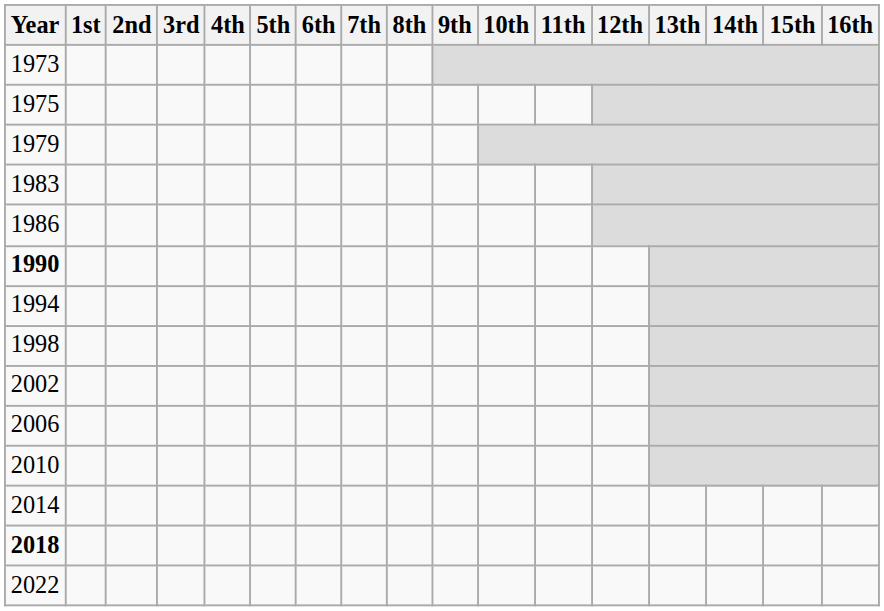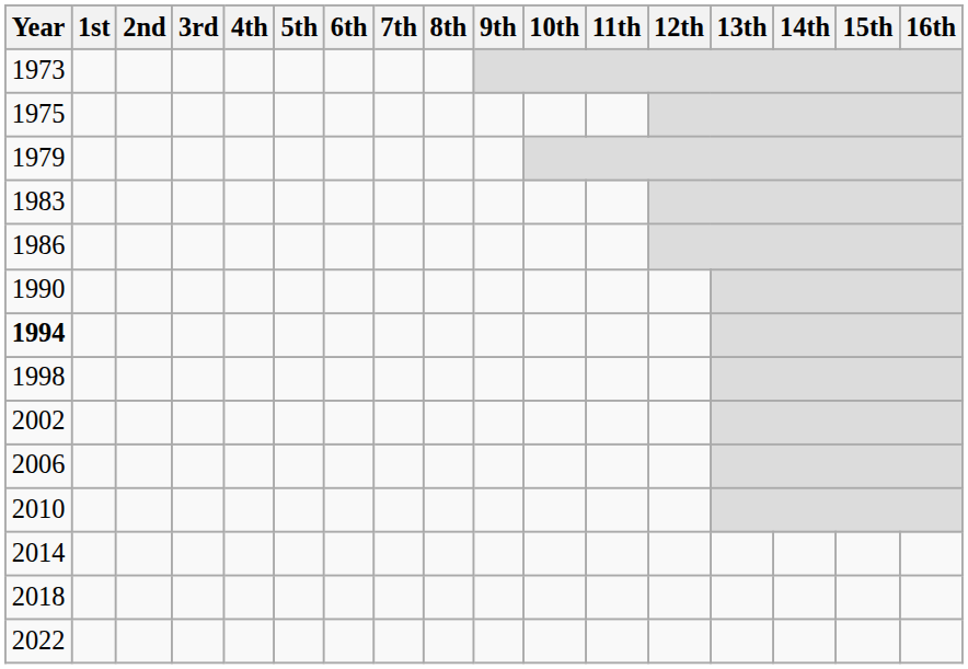1990 | Year: bold -> normal
1994 | Year: normal -> bold
2018 | Year: bold -> normal
